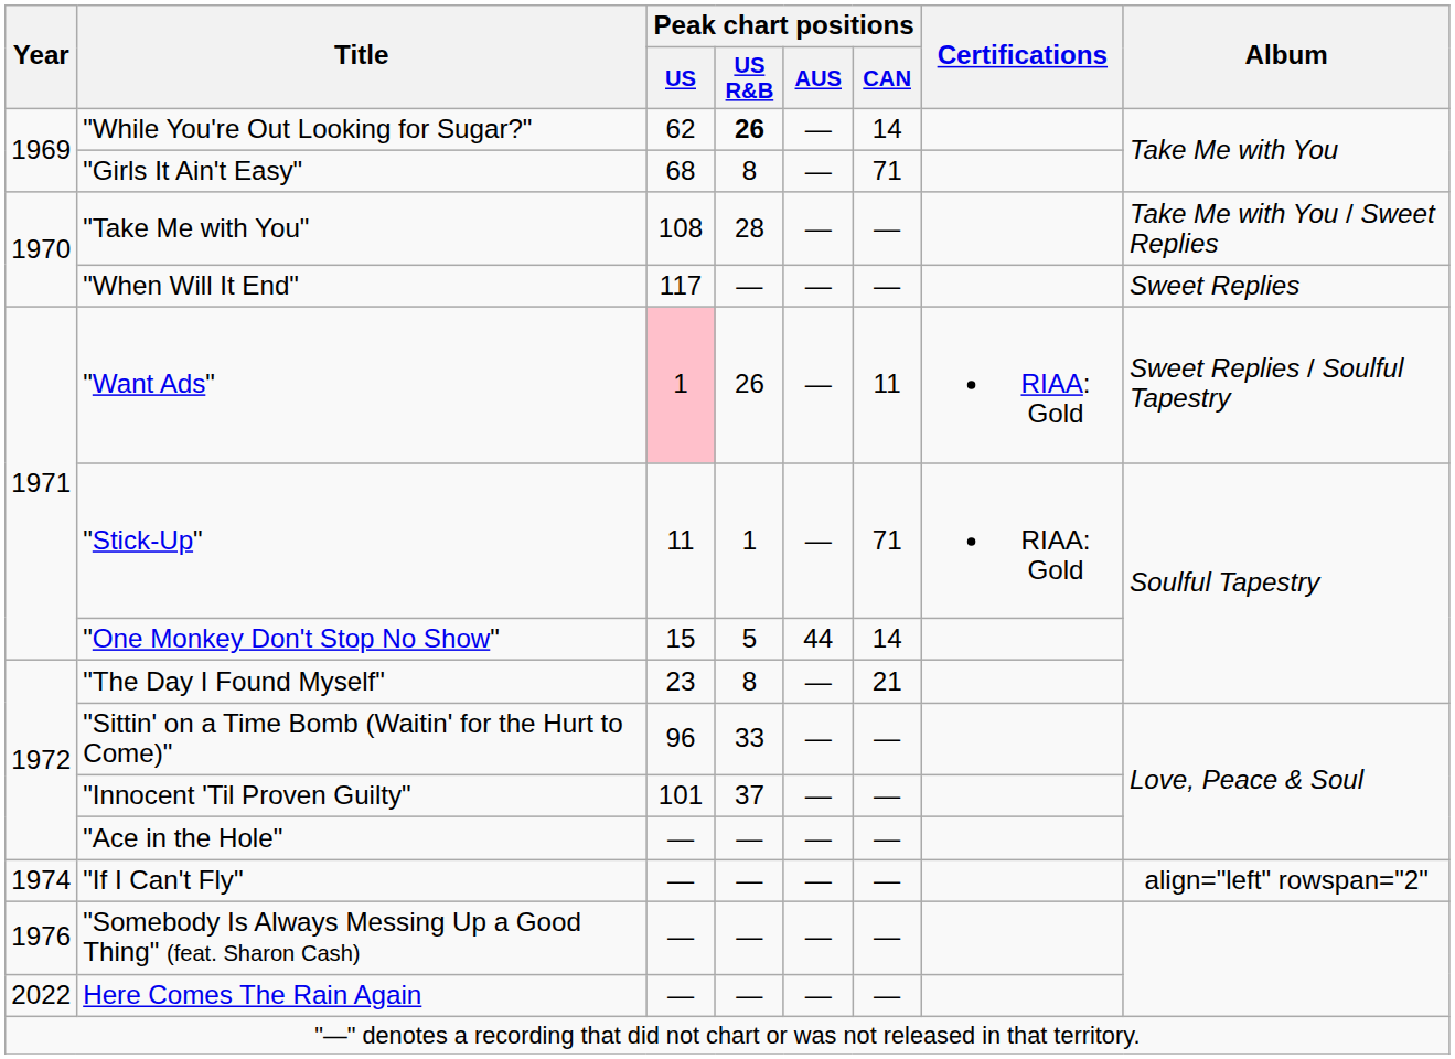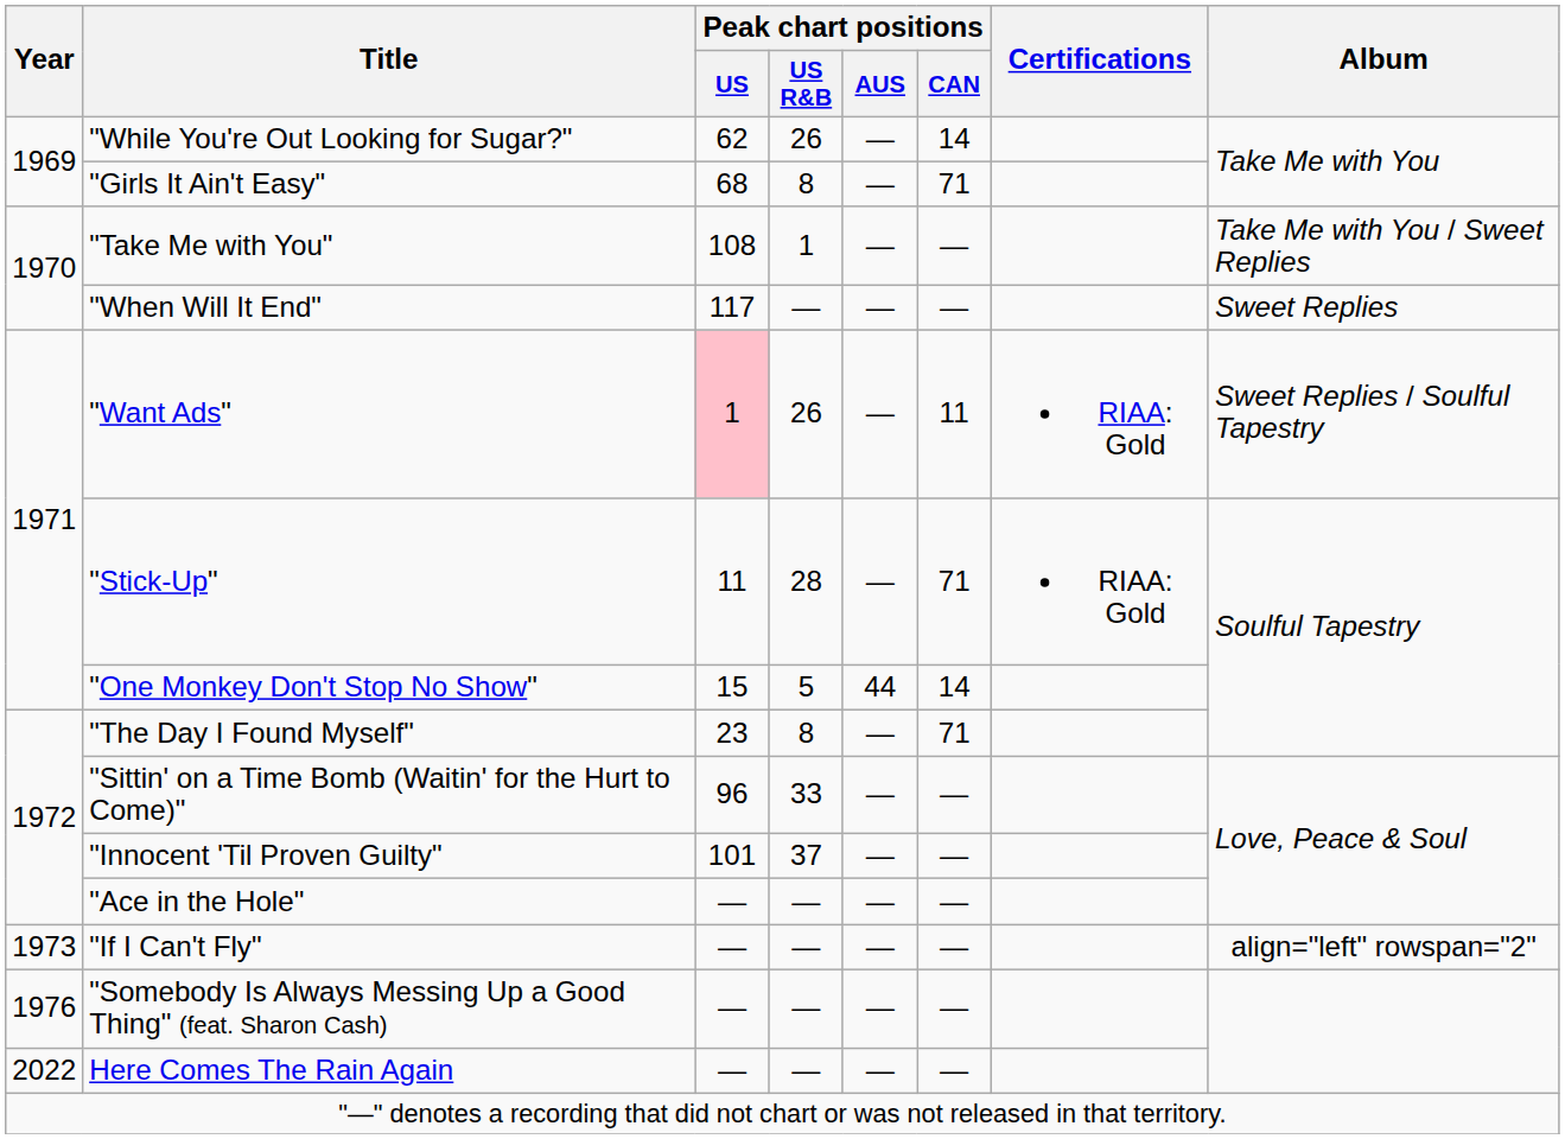"While You're Out Looking for Sugar?" | Peak chart positions / US R&B: bold -> normal
"Take Me with You" | Peak chart positions / US R&B: 28 -> 1
"Stick-Up" | Peak chart positions / US R&B: 1 -> 28
"The Day I Found Myself" | Peak chart positions / CAN: 21 -> 71
"If I Can't Fly" | Year: 1974 -> 1973
